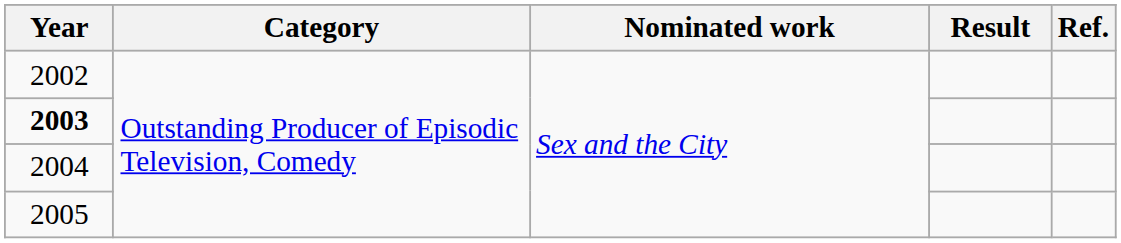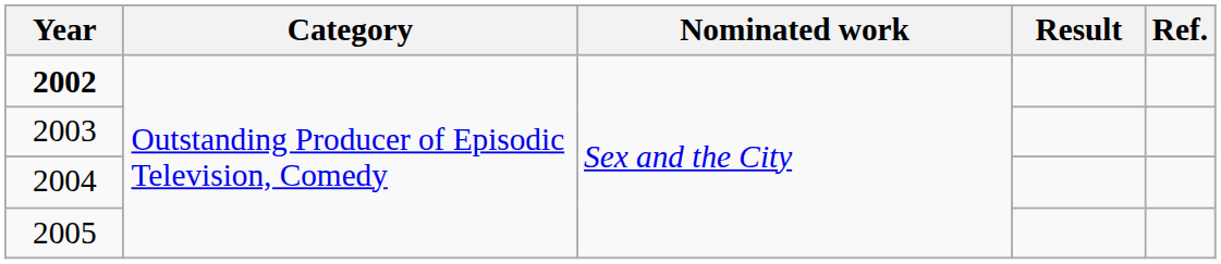2002 | Year: normal -> bold
2003 | Year: bold -> normal
